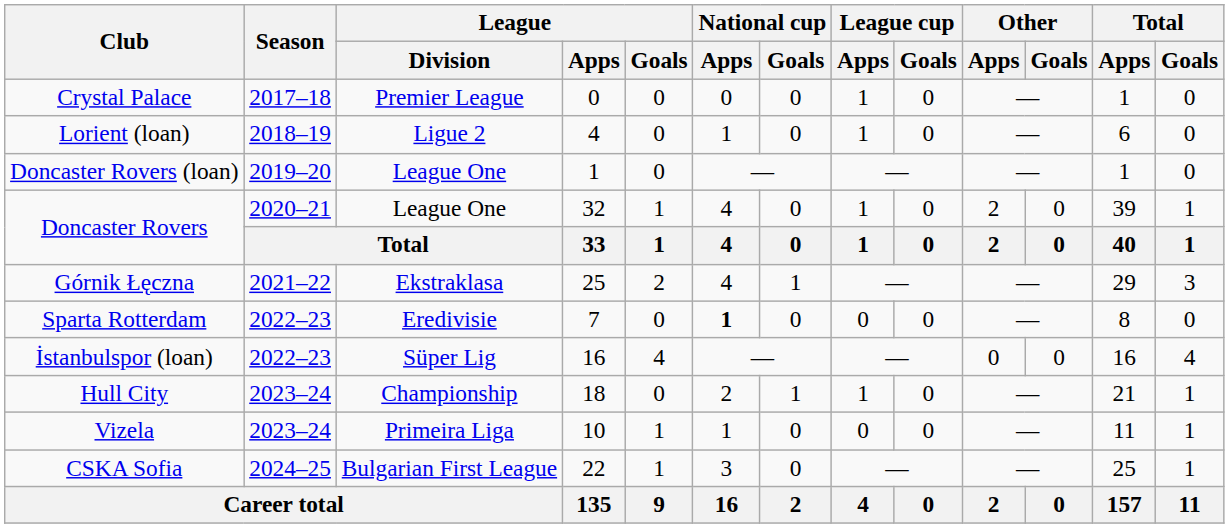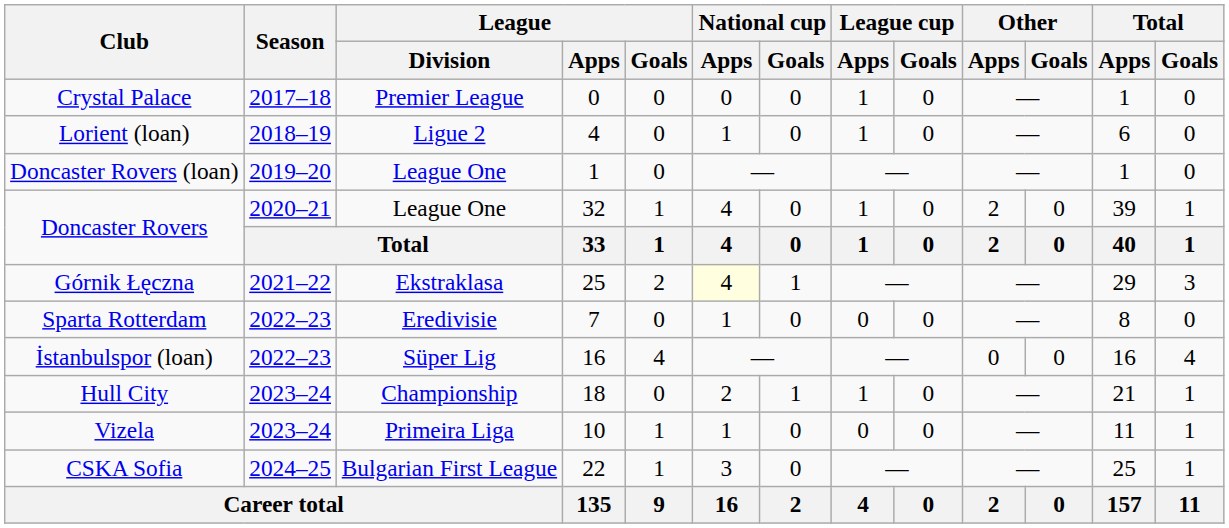Górnik Łęczna | National cup / Apps: no background -> lightyellow background
Sparta Rotterdam | National cup / Apps: bold -> normal
